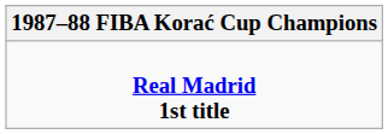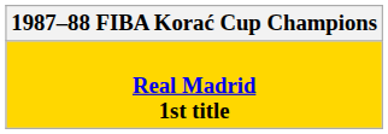row 2 | column 1: no background -> gold background
